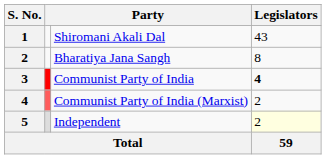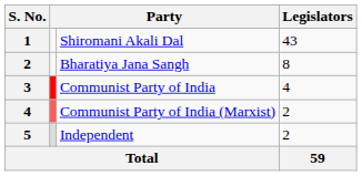Communist Party of India | Legislators: bold -> normal
Independent | Legislators: lightyellow background -> no background
